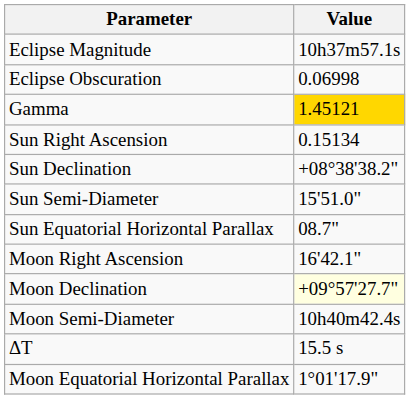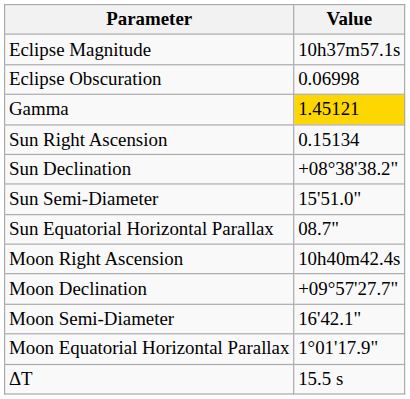Moon Right Ascension | Value: 16'42.1" -> 10h40m42.4s
Moon Declination | Value: lightyellow background -> no background
Moon Semi-Diameter | Value: 10h40m42.4s -> 16'42.1"
rows swapped: Moon Equatorial Horizontal Parallax <-> ΔT
